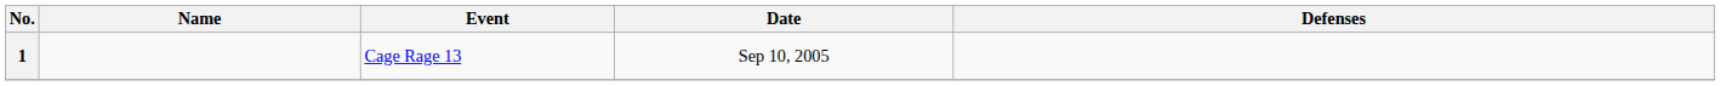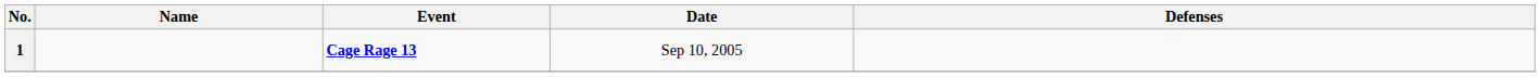1 | Event: normal -> bold
